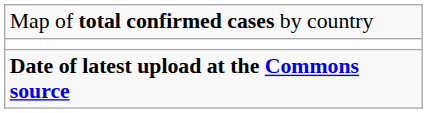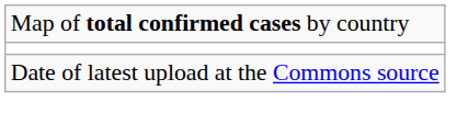row 3 | column 1: bold -> normal
